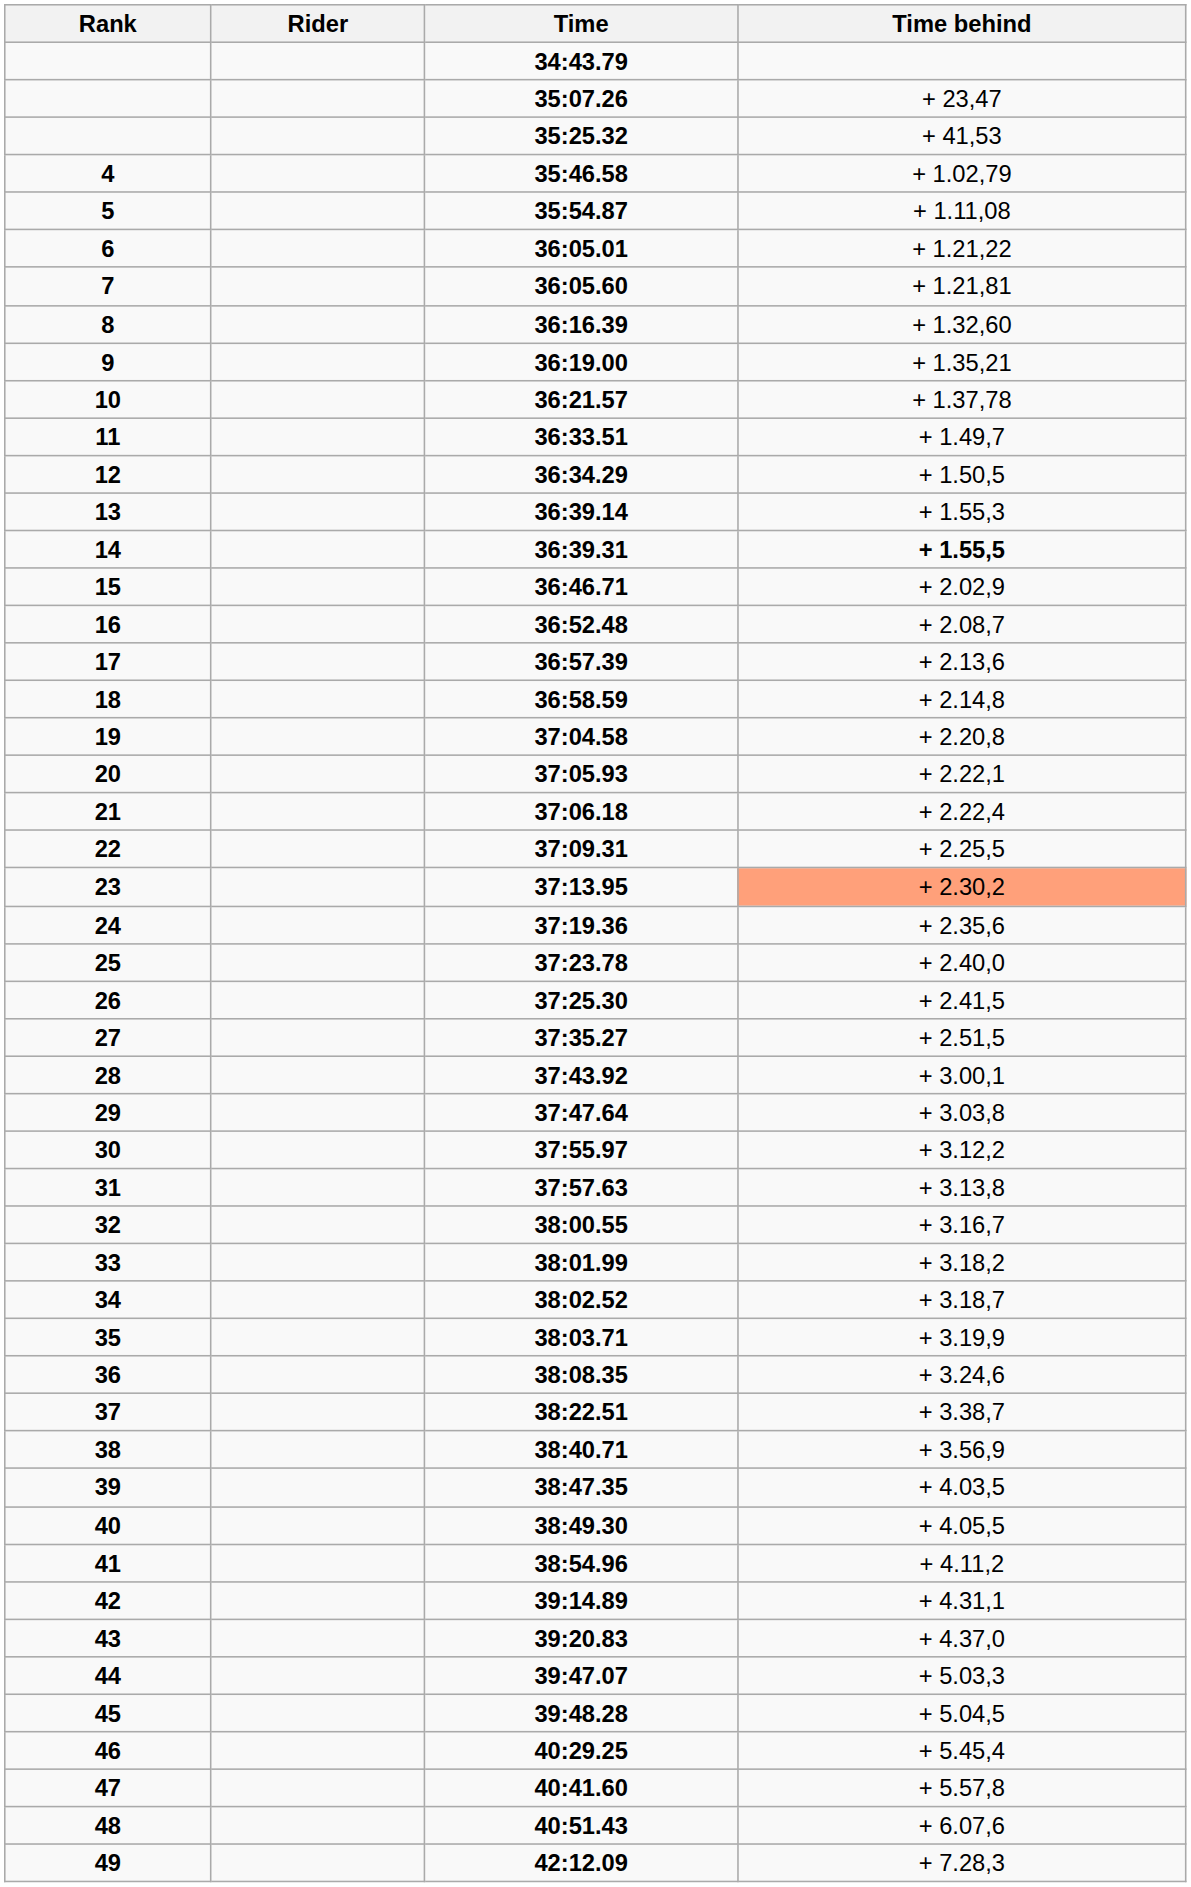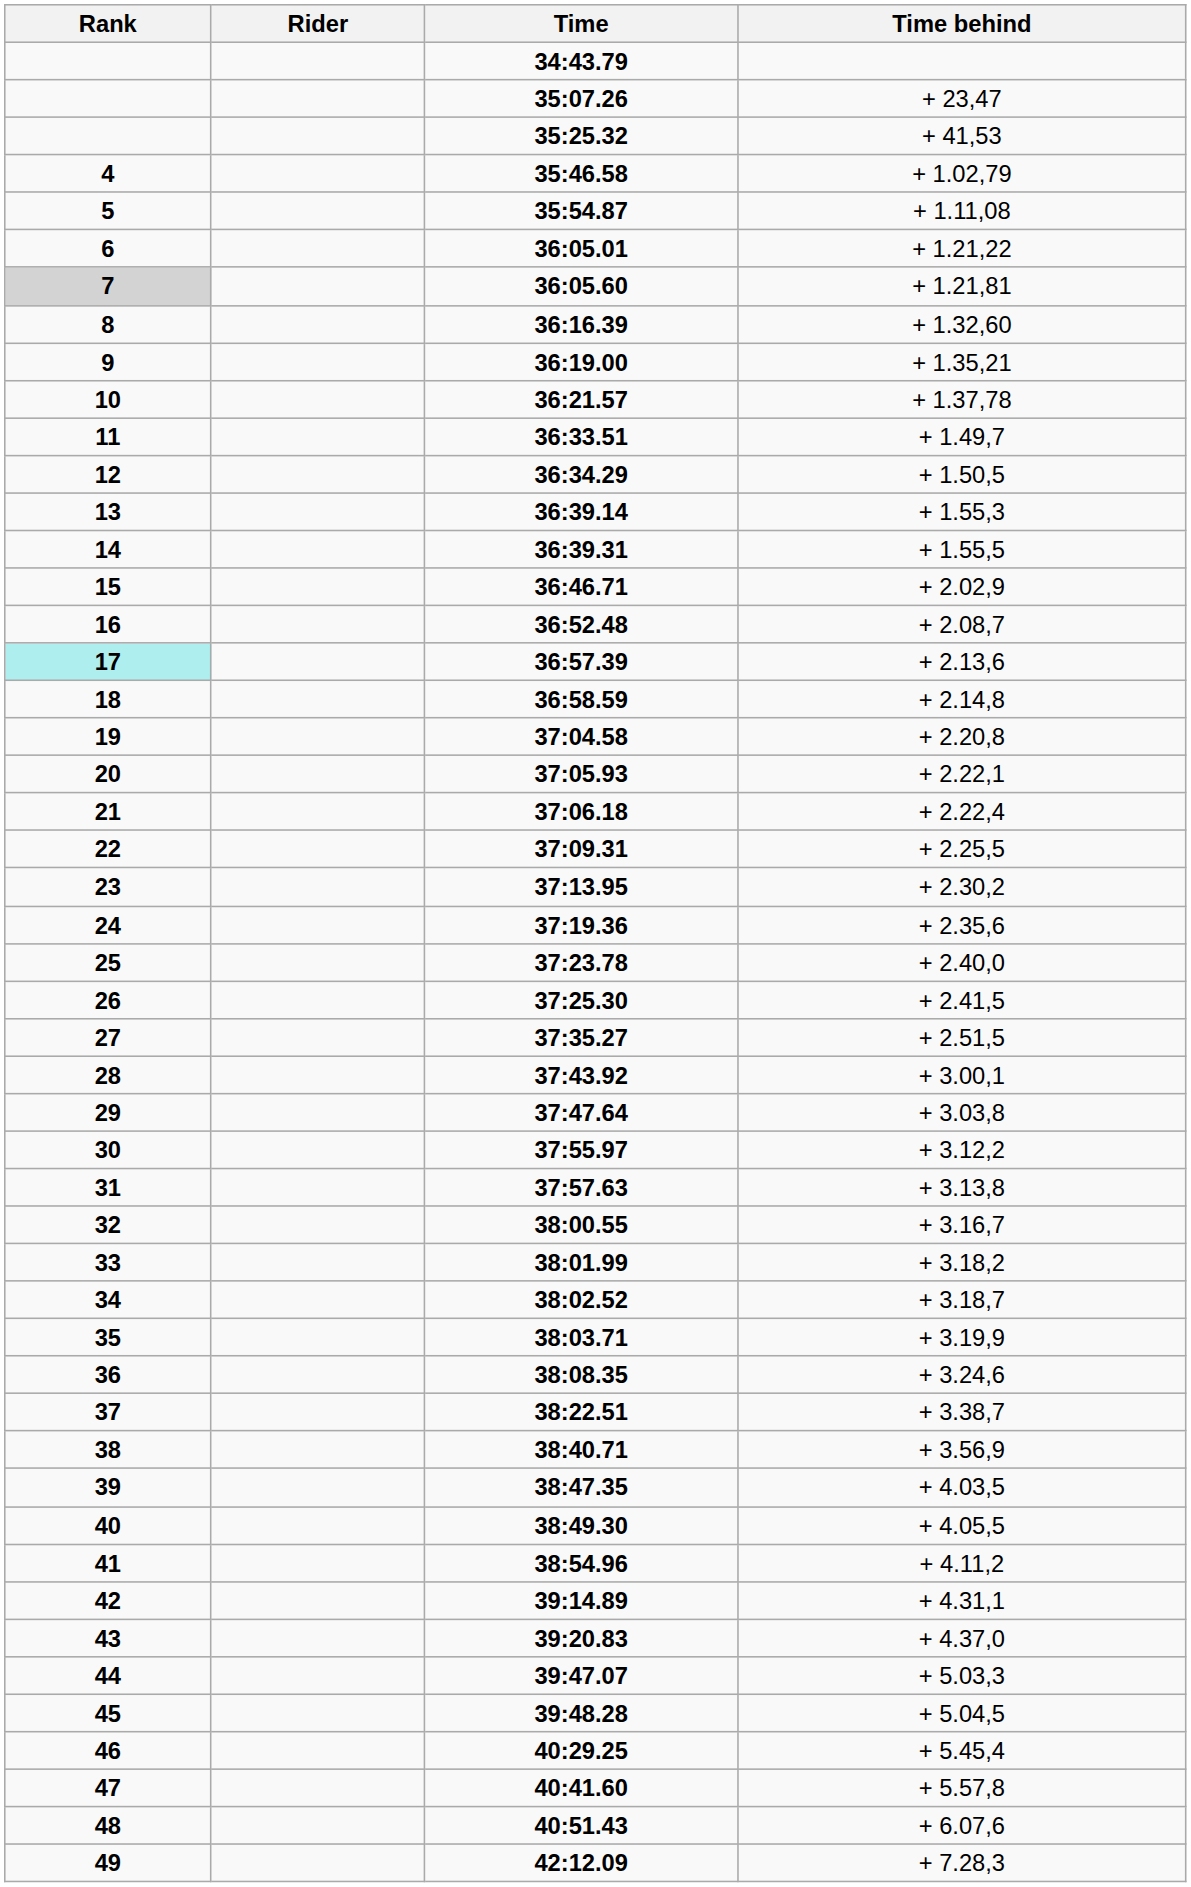36:05.60 | Rank: no background -> lightgrey background
36:39.31 | Time behind: bold -> normal
36:57.39 | Rank: no background -> paleturquoise background
37:13.95 | Time behind: lightsalmon background -> no background
